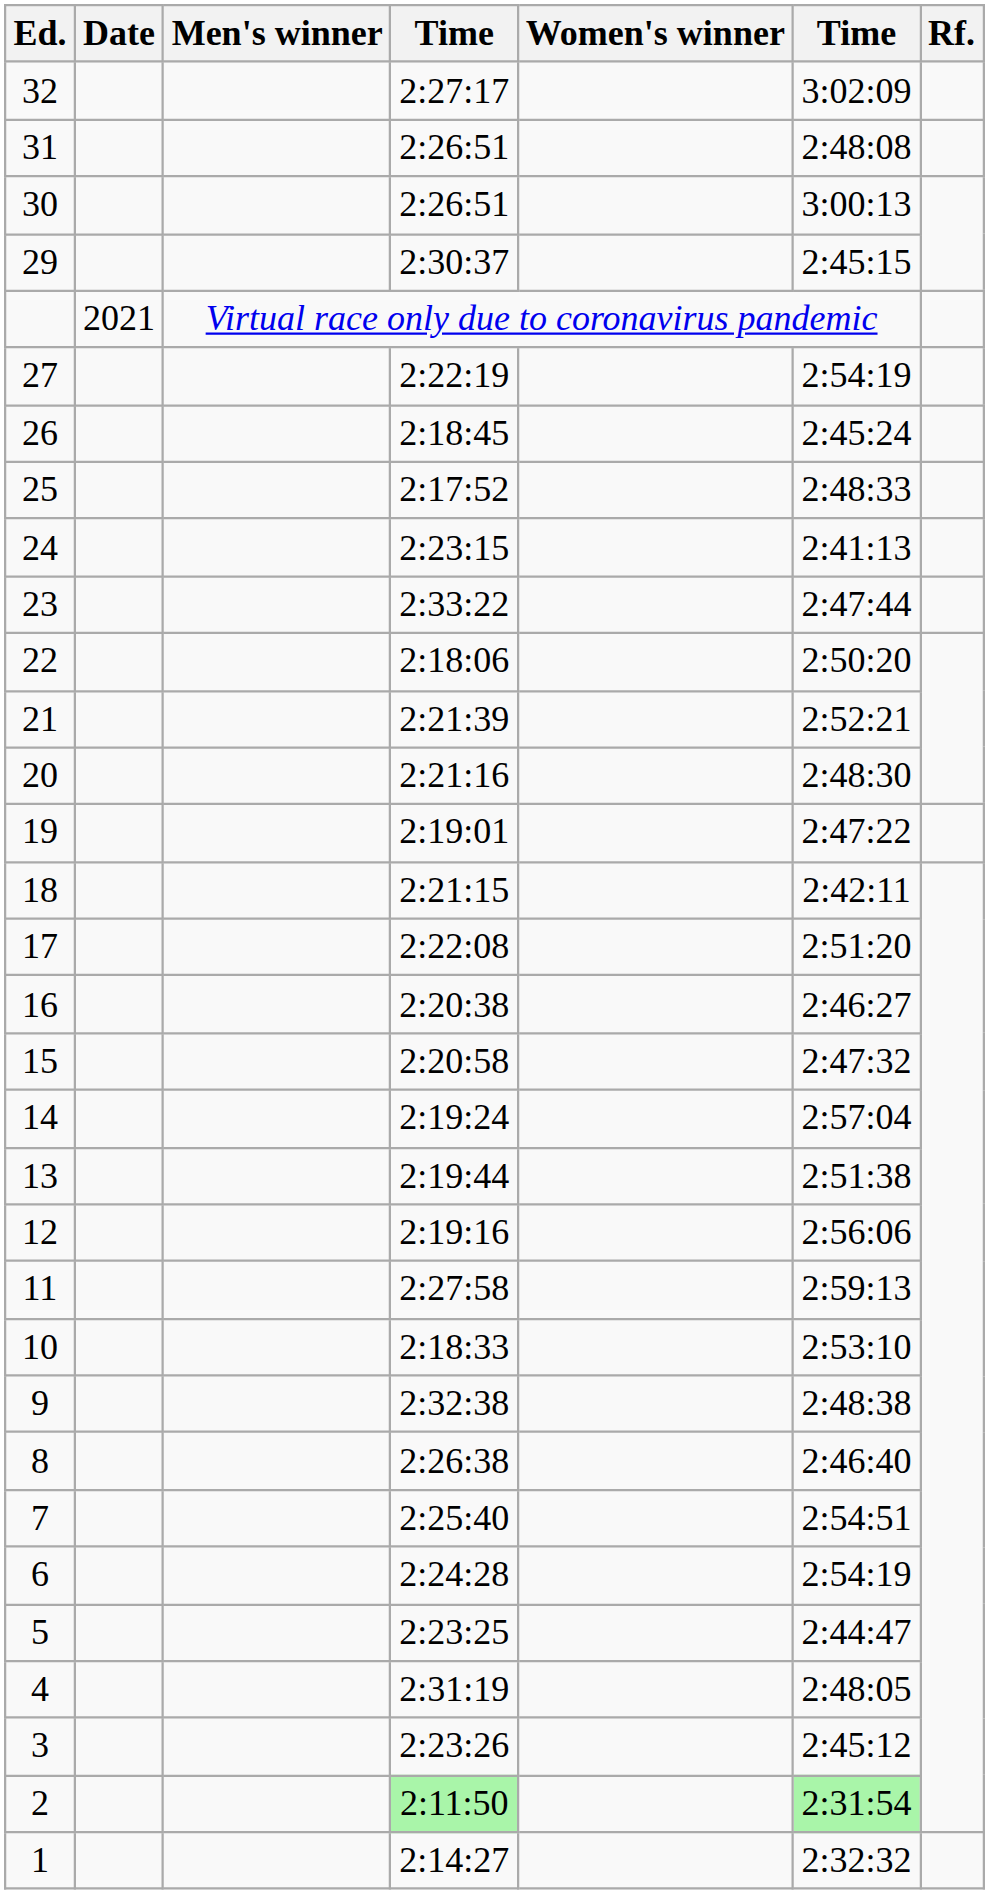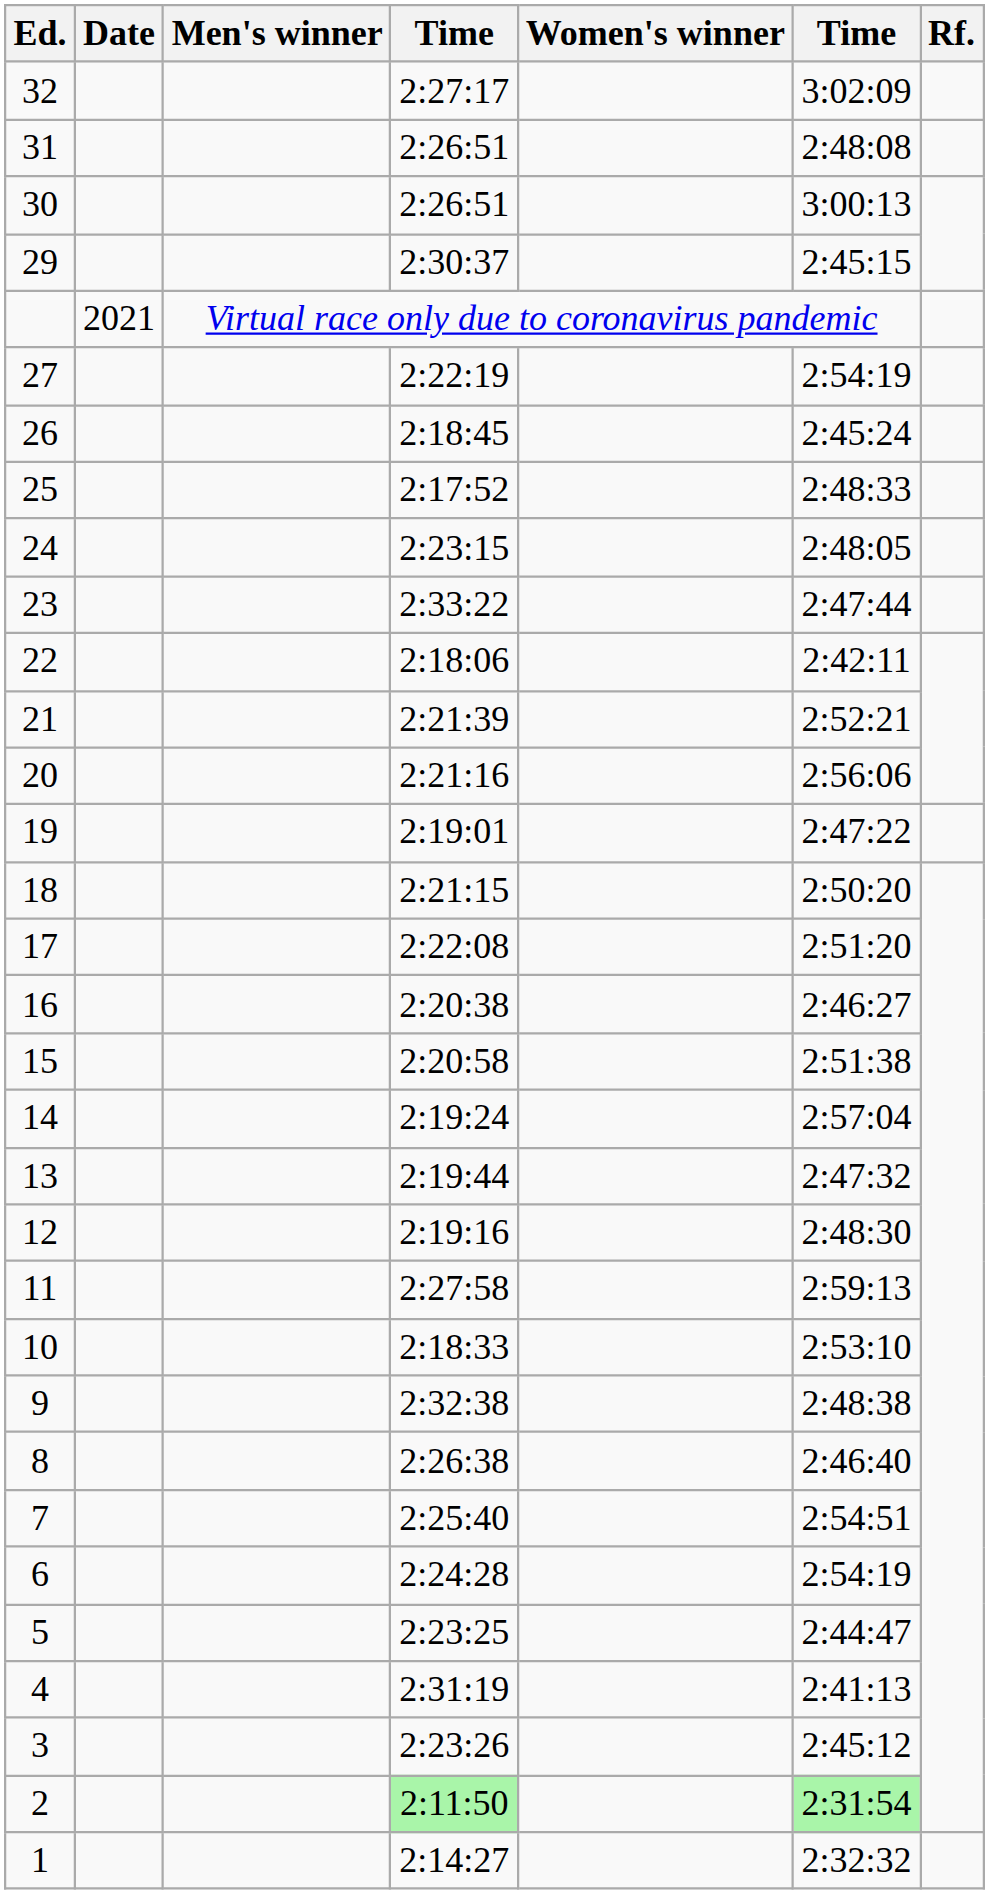24 | column 6: 2:41:13 -> 2:48:05
22 | column 6: 2:50:20 -> 2:42:11
20 | column 6: 2:48:30 -> 2:56:06
18 | column 6: 2:42:11 -> 2:50:20
15 | column 6: 2:47:32 -> 2:51:38
13 | column 6: 2:51:38 -> 2:47:32
12 | column 6: 2:56:06 -> 2:48:30
4 | column 6: 2:48:05 -> 2:41:13
